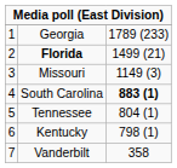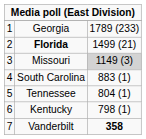Missouri | column 3: no background -> lightgrey background
South Carolina | column 3: bold -> normal
Vanderbilt | column 3: normal -> bold
